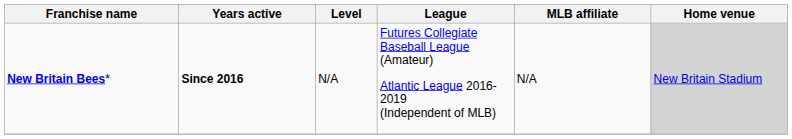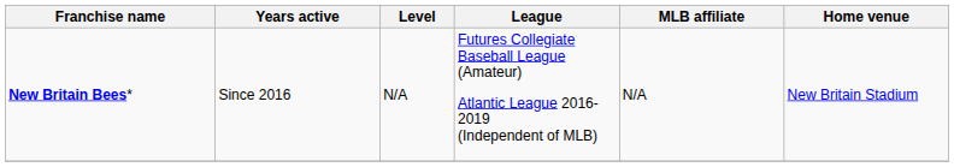New Britain Bees* | Years active: bold -> normal
New Britain Bees* | Home venue: lightgrey background -> no background
